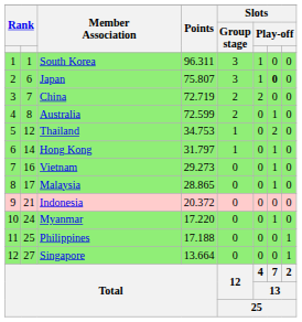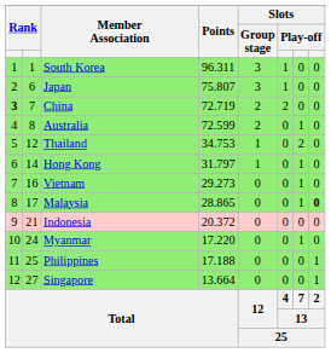Japan | column 7: bold -> normal
China | column 1: normal -> bold
Malaysia | column 8: normal -> bold
